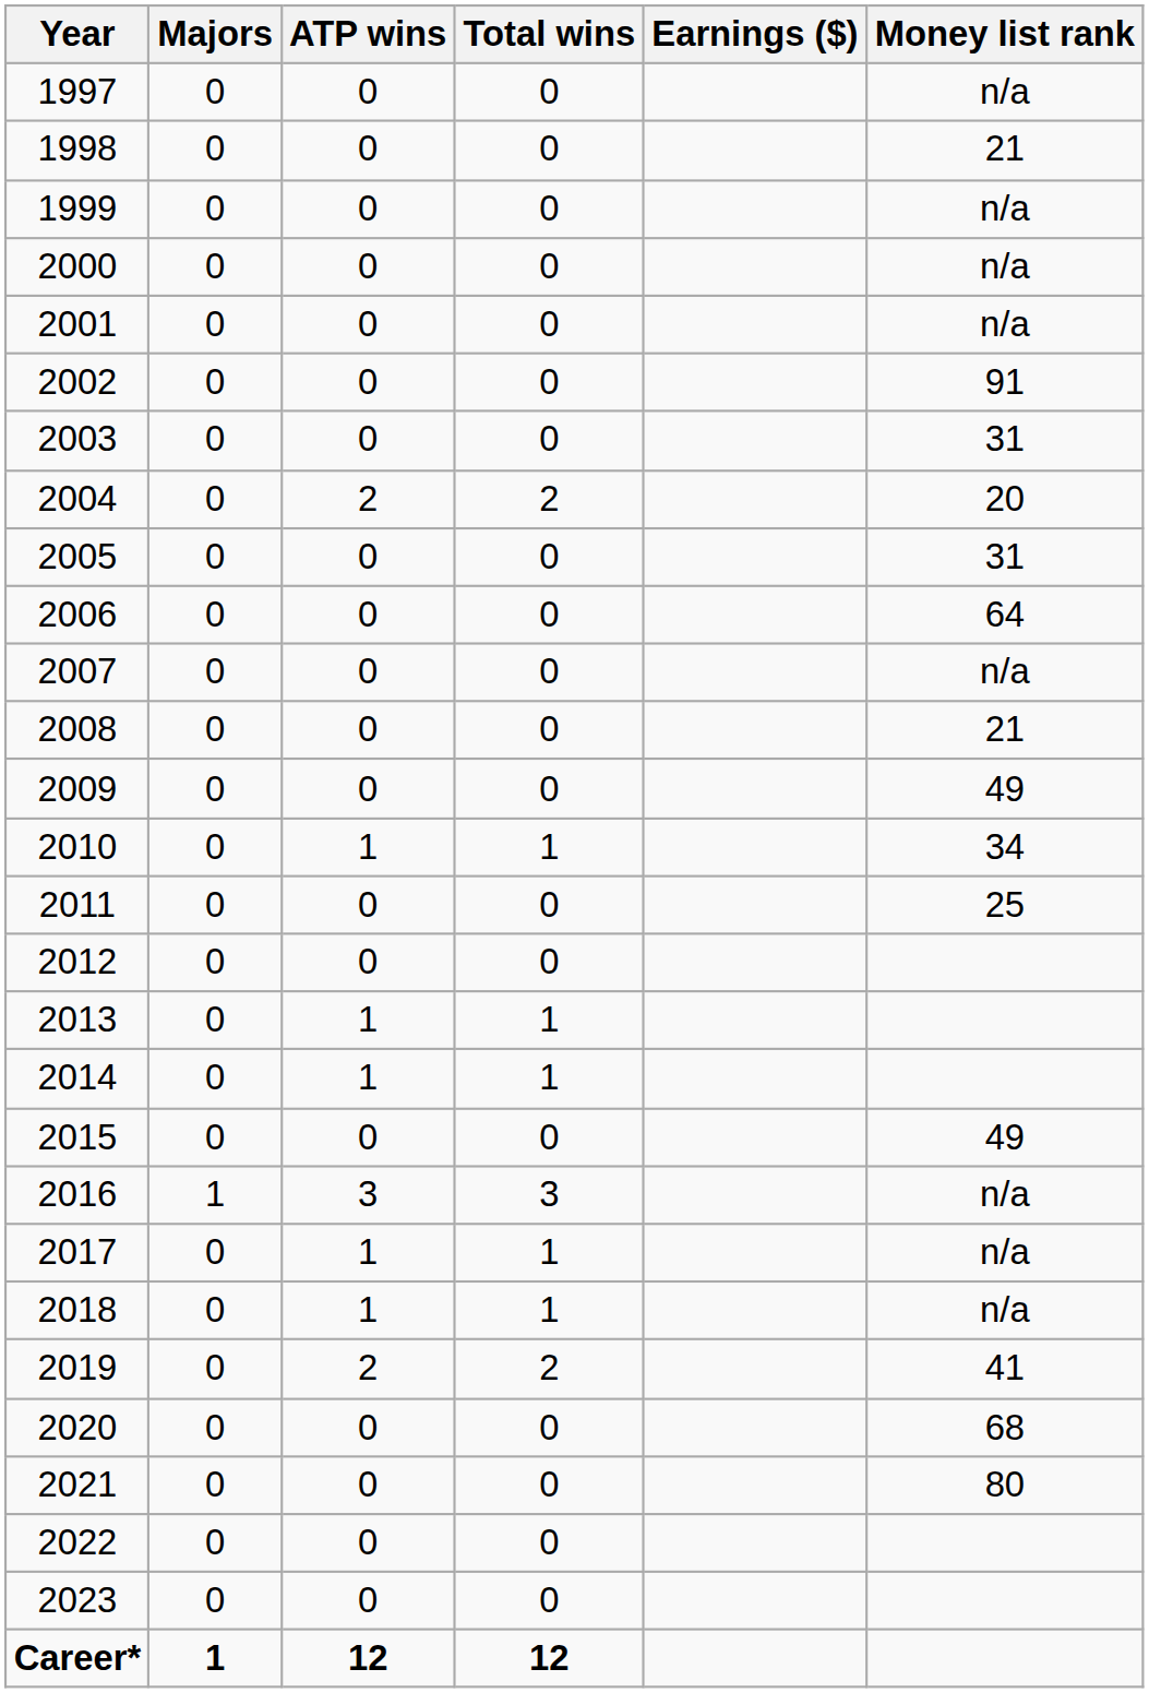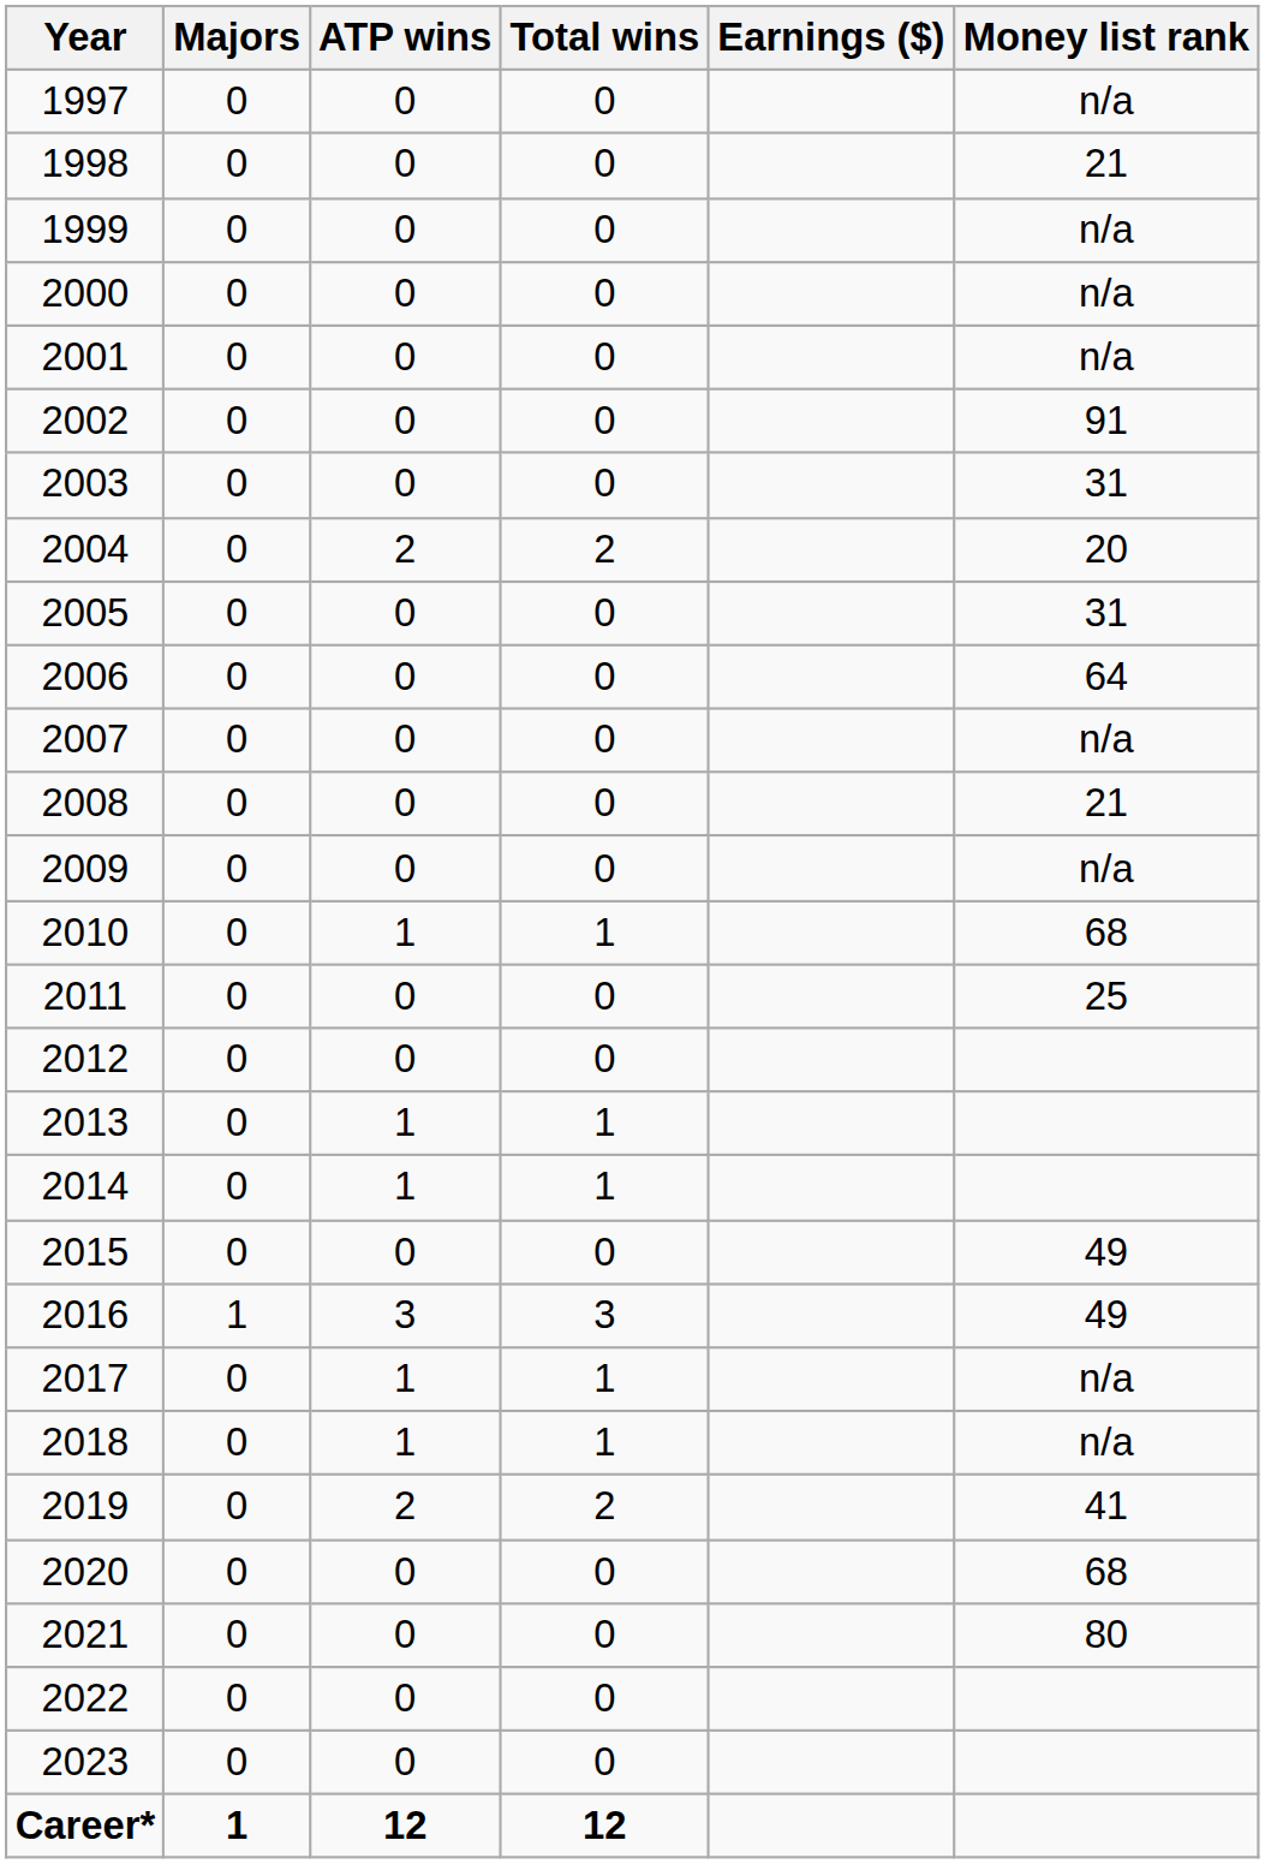2009 | Money list rank: 49 -> n/a
2010 | Money list rank: 34 -> 68
2016 | Money list rank: n/a -> 49
